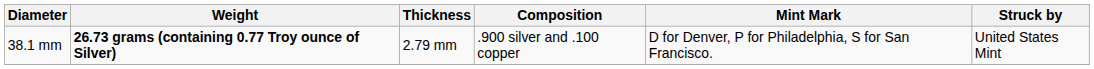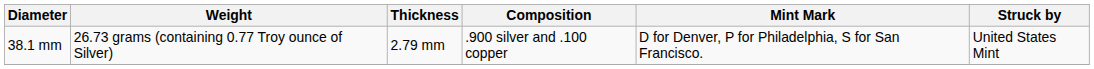38.1 mm | Weight: bold -> normal
